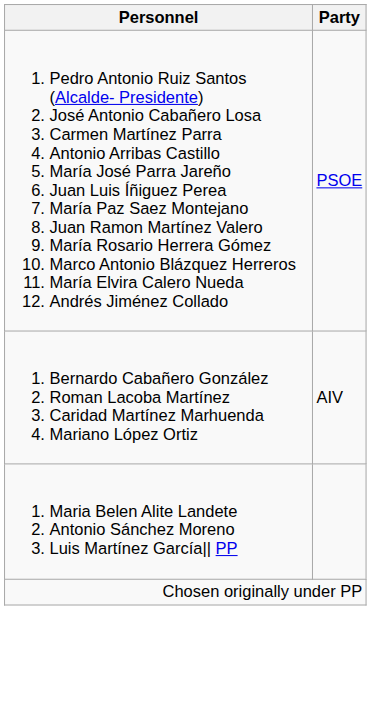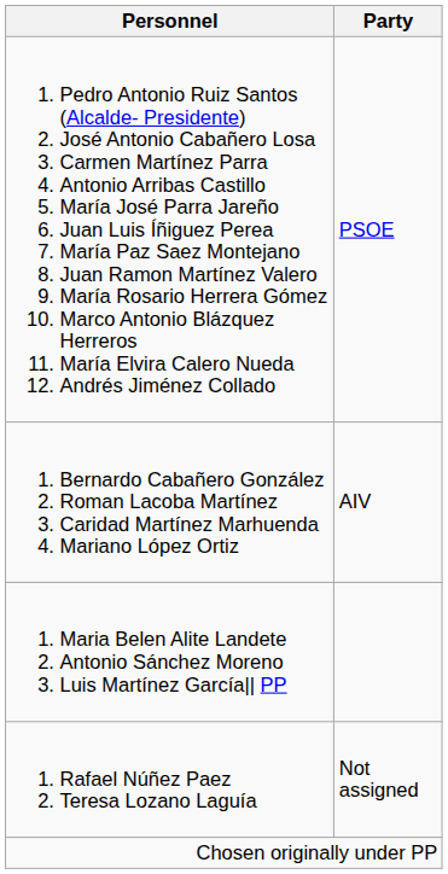+ row: Rafael Núñez Paez Teresa Lozano Laguía | Not assigned
